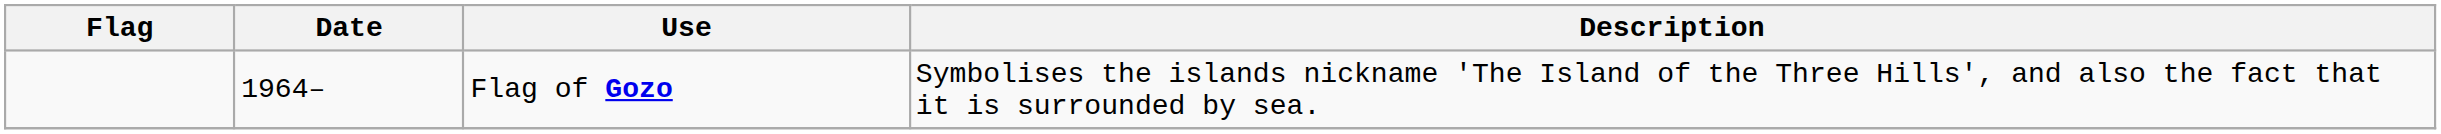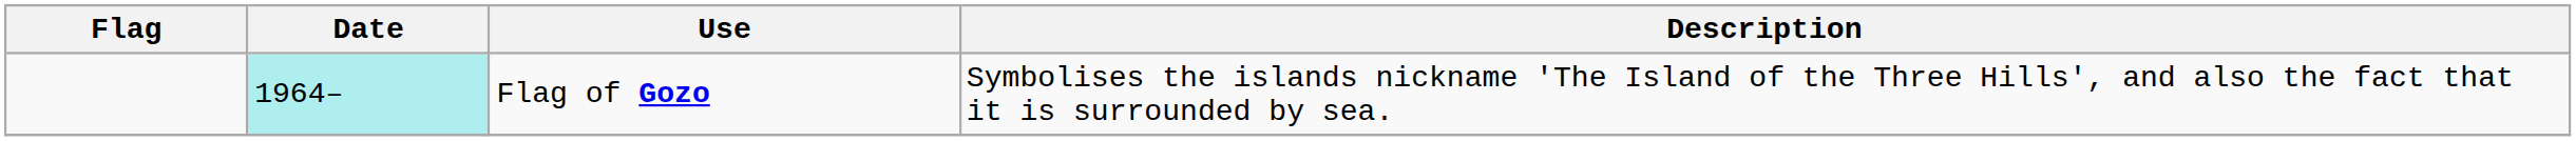Flag of Gozo | Date: no background -> paleturquoise background
